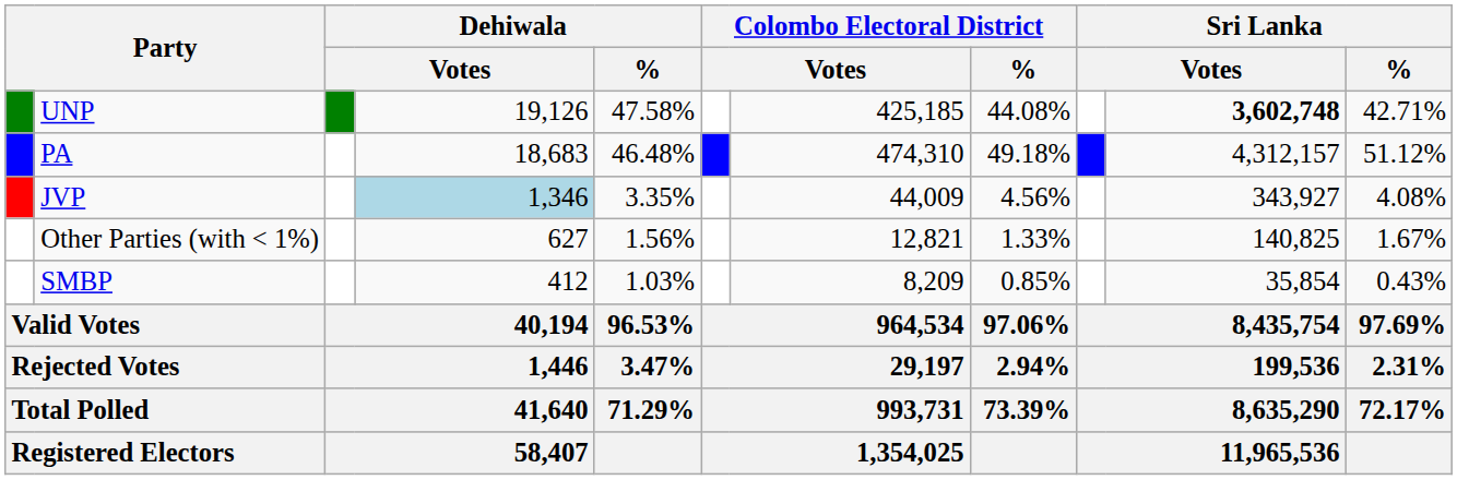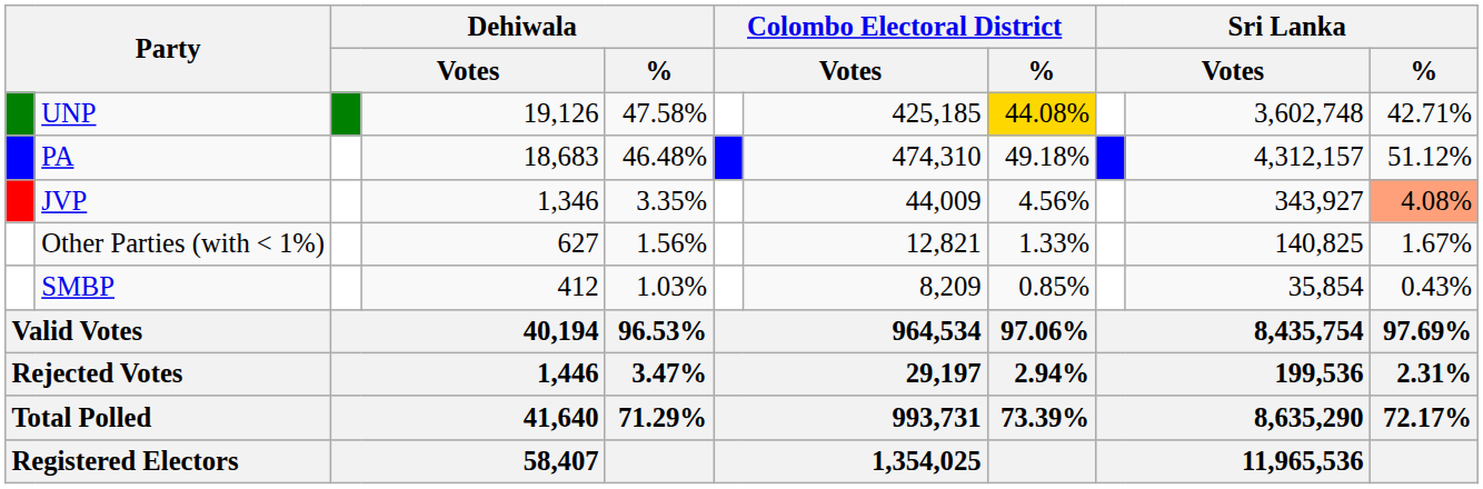UNP | Colombo Electoral District / %: no background -> gold background
UNP | column 10: bold -> normal
JVP | column 4: lightblue background -> no background
JVP | Sri Lanka / %: no background -> lightsalmon background
